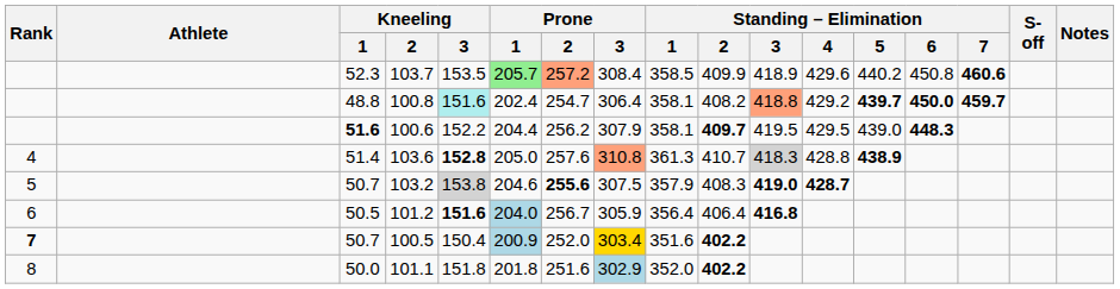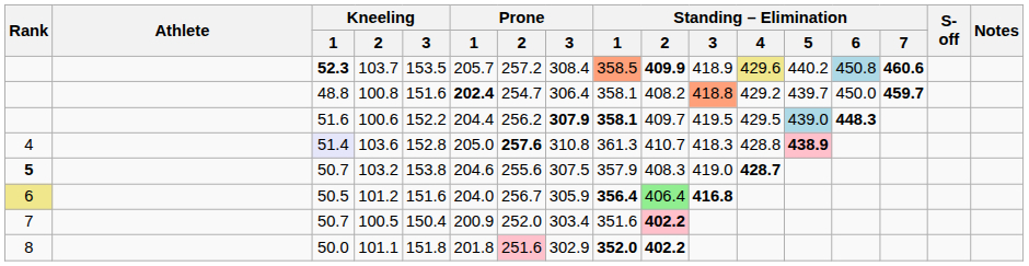103.7 | Kneeling / 1: normal -> bold
103.7 | Prone / 1: lightgreen background -> no background
103.7 | Prone / 2: lightsalmon background -> no background
103.7 | Standing – Elimination / 1: no background -> lightsalmon background
103.7 | Standing – Elimination / 2: normal -> bold
103.7 | Standing – Elimination / 4: no background -> khaki background
103.7 | Standing – Elimination / 6: no background -> lightblue background
100.8 | Kneeling / 3: paleturquoise background -> no background
100.8 | Prone / 1: normal -> bold
100.8 | Standing – Elimination / 5: bold -> normal
100.8 | Standing – Elimination / 6: bold -> normal
100.6 | Kneeling / 1: bold -> normal
100.6 | Prone / 3: normal -> bold
100.6 | Standing – Elimination / 1: normal -> bold
100.6 | Standing – Elimination / 2: bold -> normal
100.6 | Standing – Elimination / 5: no background -> lightblue background
103.6 | Kneeling / 1: no background -> lavender background
103.6 | Kneeling / 3: bold -> normal
103.6 | Prone / 2: normal -> bold
103.6 | Prone / 3: lightsalmon background -> no background
103.6 | Standing – Elimination / 3: lightgrey background -> no background
103.6 | Standing – Elimination / 5: no background -> pink background
103.2 | Rank: normal -> bold
103.2 | Kneeling / 3: lightgrey background -> no background
103.2 | Prone / 2: bold -> normal
103.2 | Standing – Elimination / 3: bold -> normal
101.2 | Rank: no background -> khaki background
101.2 | Kneeling / 3: bold -> normal
101.2 | Prone / 1: lightblue background -> no background
101.2 | Standing – Elimination / 1: normal -> bold
101.2 | Standing – Elimination / 2: no background -> lightgreen background
100.5 | Rank: bold -> normal
100.5 | Prone / 1: lightblue background -> no background
100.5 | Prone / 3: gold background -> no background
100.5 | Standing – Elimination / 2: no background -> pink background
101.1 | Prone / 2: no background -> pink background
101.1 | Prone / 3: lightblue background -> no background
101.1 | Standing – Elimination / 1: normal -> bold
